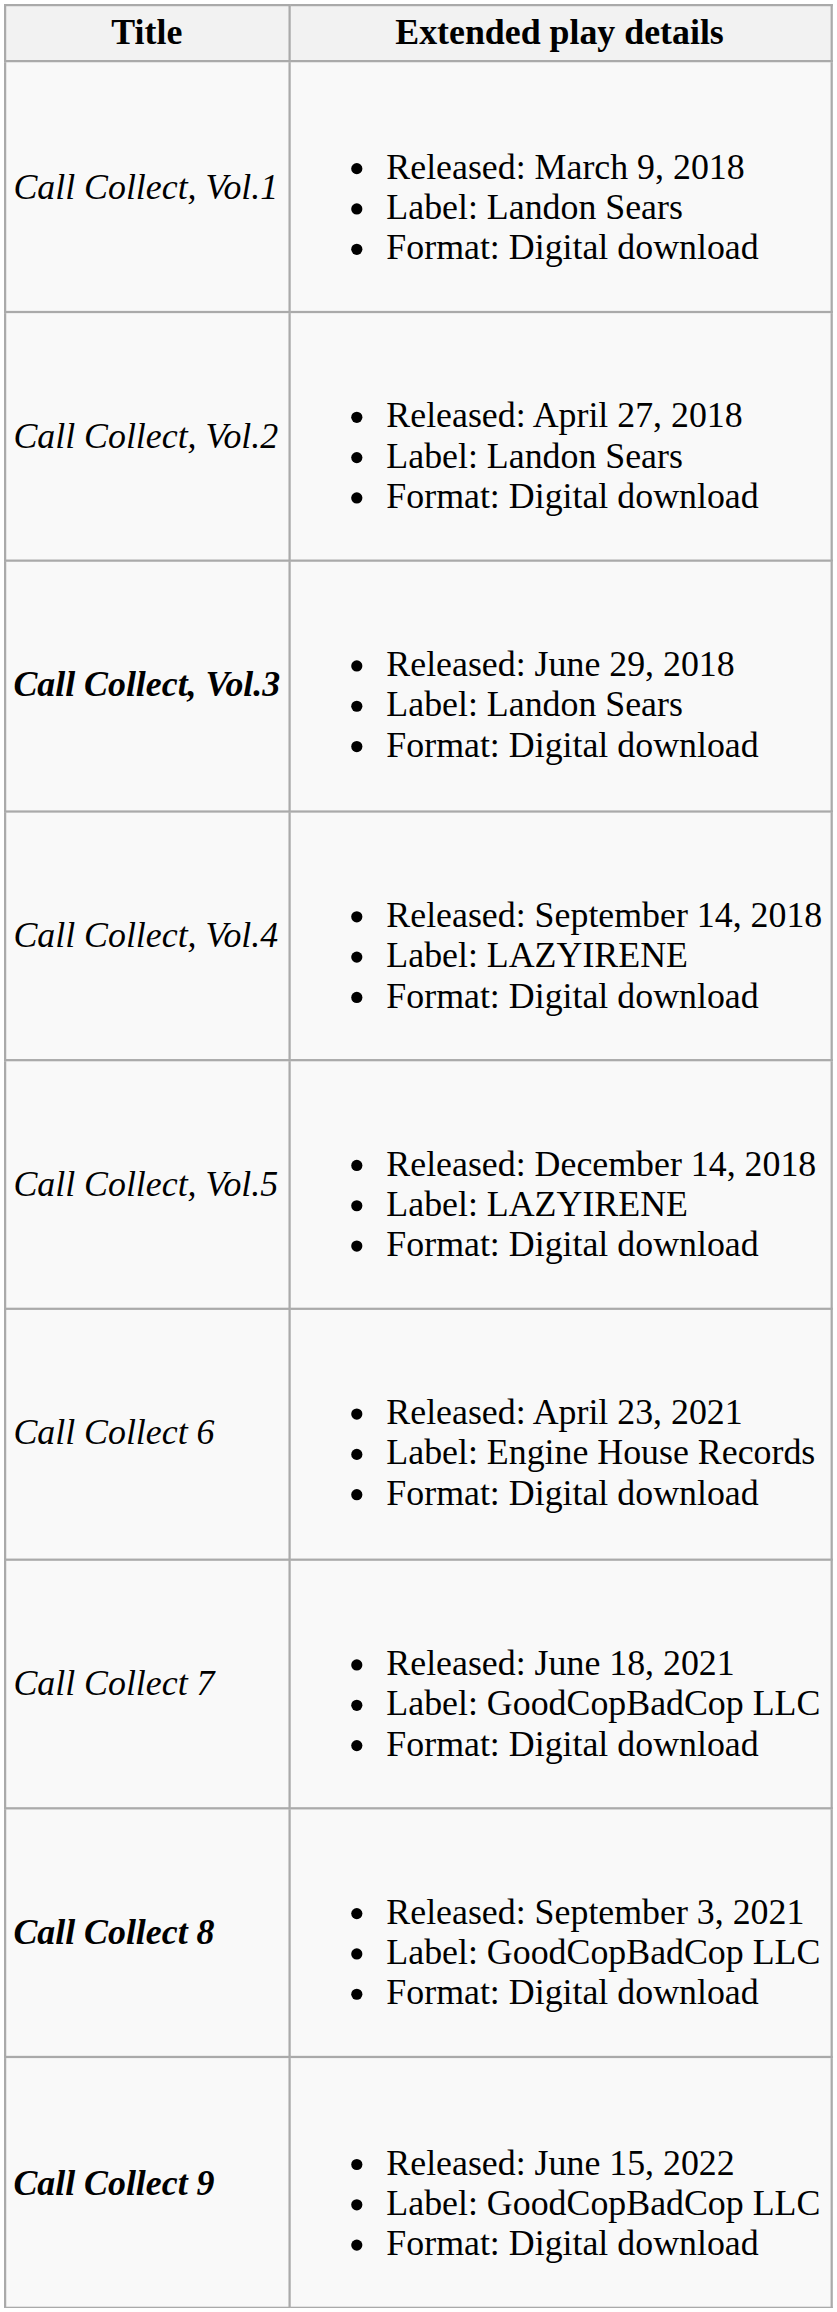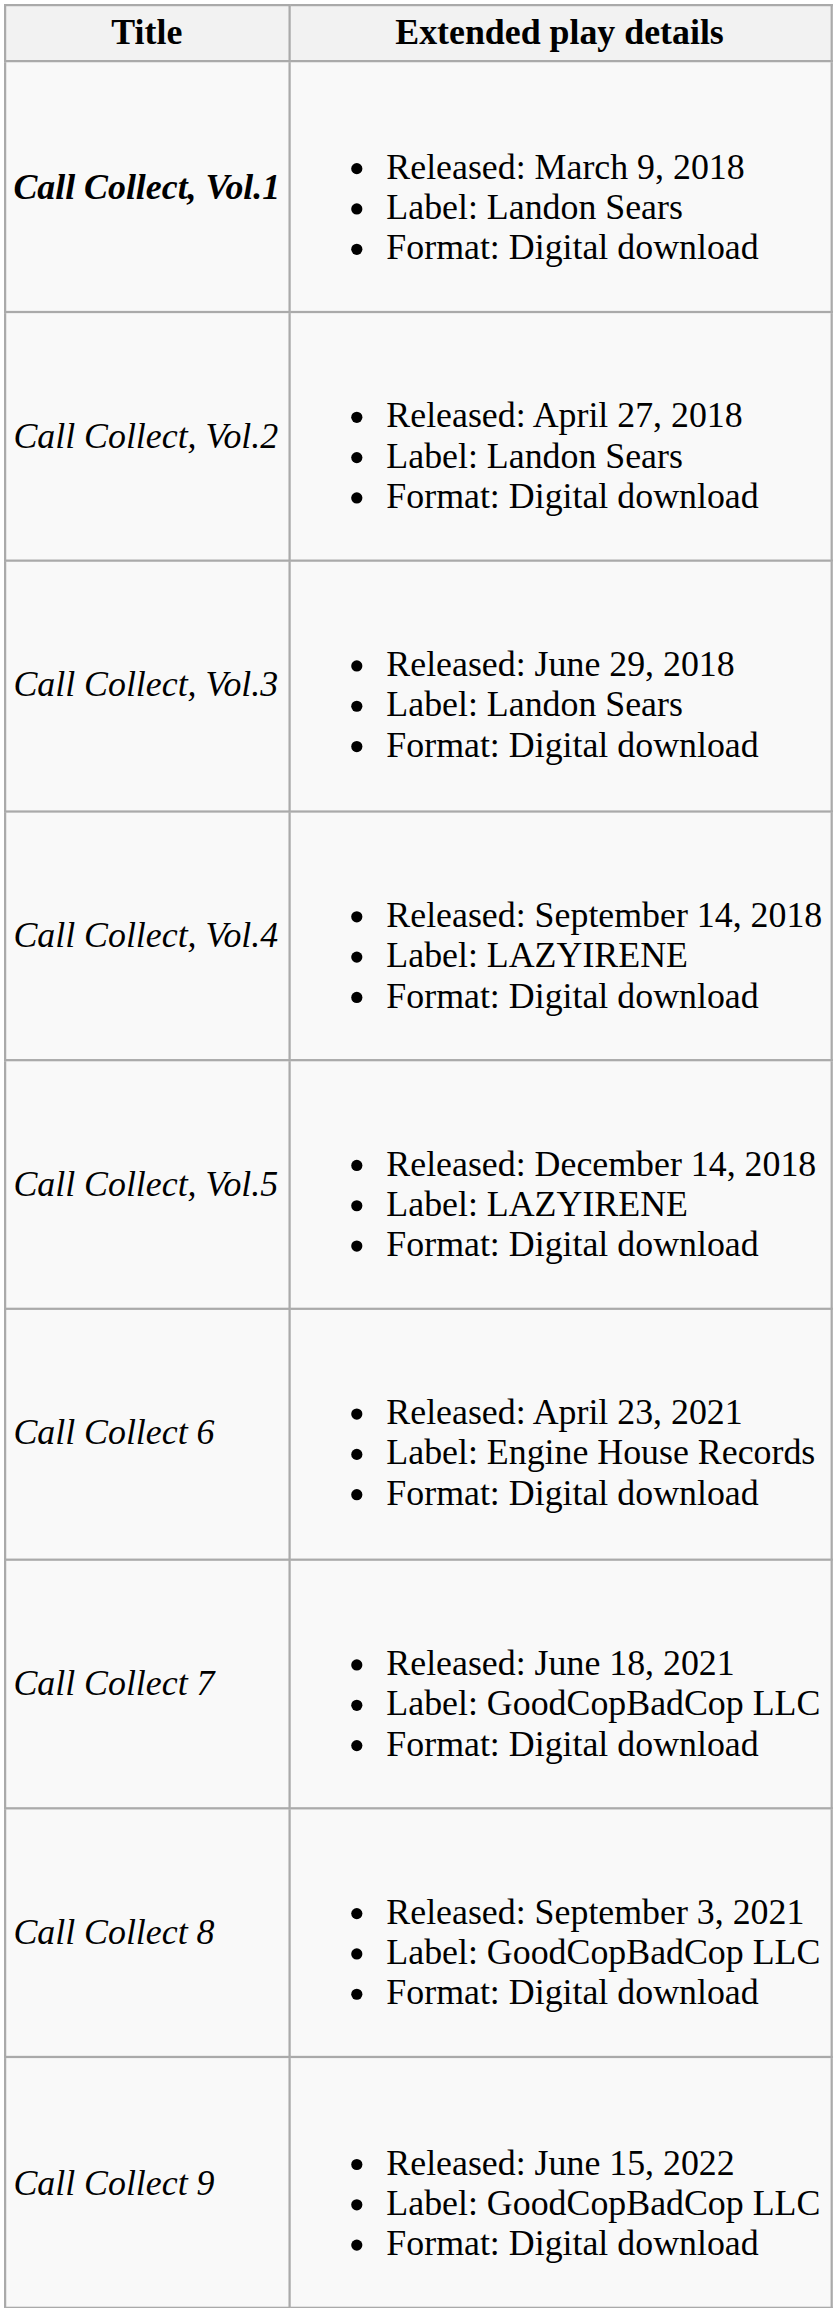Call Collect, Vol.1 | Title: normal -> bold
Call Collect, Vol.3 | Title: bold -> normal
Call Collect 8 | Title: bold -> normal
Call Collect 9 | Title: bold -> normal
